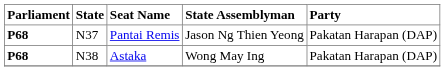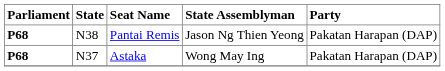Pantai Remis | State: N37 -> N38
Astaka | State: N38 -> N37
